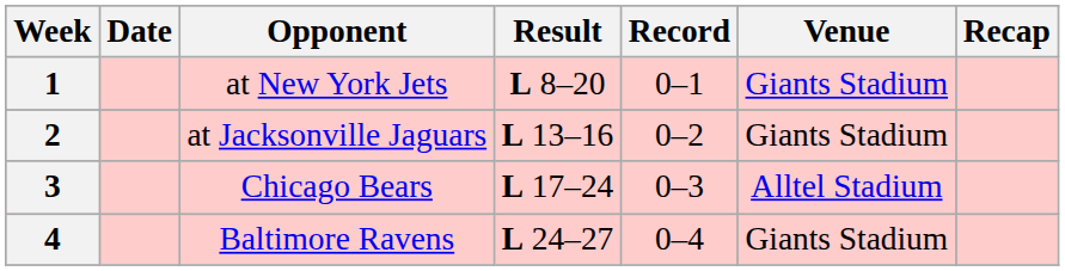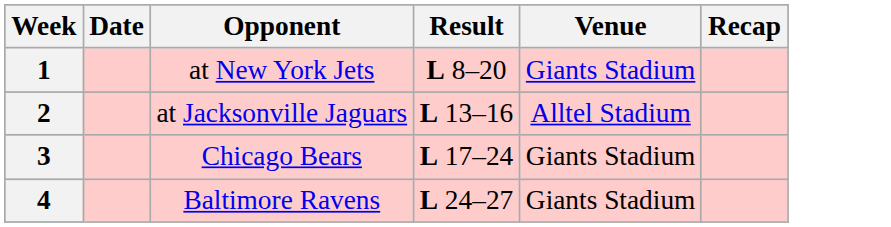- column: Record | 0–1 | 0–2 | 0–3 | 0–4
2 | Venue: Giants Stadium -> Alltel Stadium
3 | Venue: Alltel Stadium -> Giants Stadium
